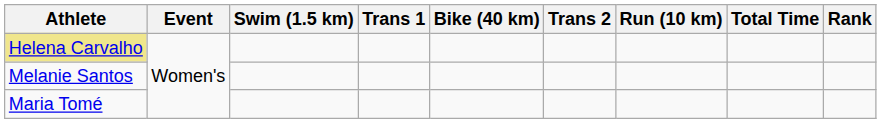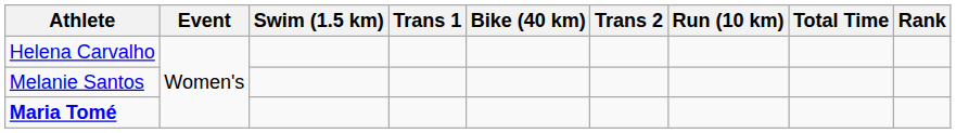Helena Carvalho | Athlete: khaki background -> no background
Maria Tomé | Athlete: normal -> bold
